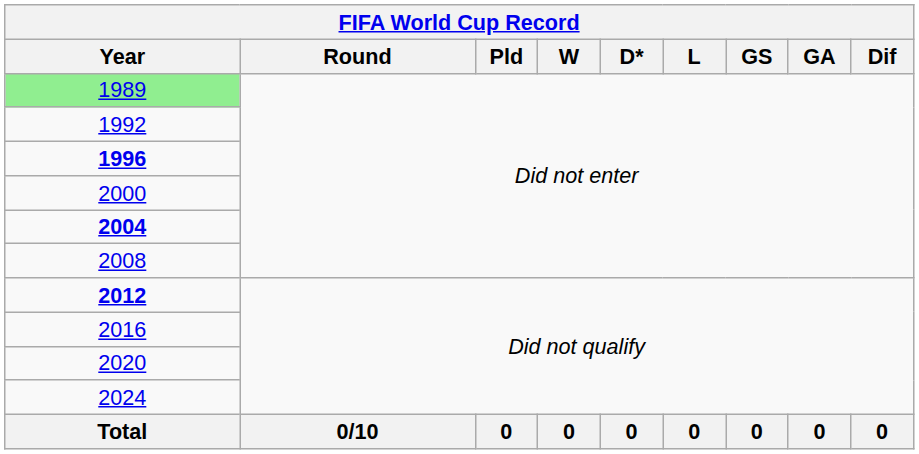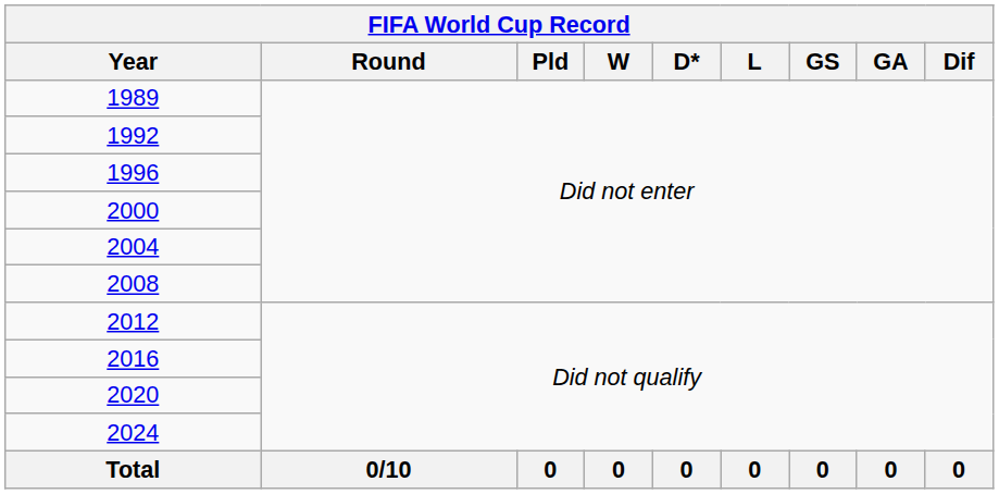1989 | FIFA World Cup Record / Year: lightgreen background -> no background
1996 | FIFA World Cup Record / Year: bold -> normal
2004 | FIFA World Cup Record / Year: bold -> normal
2012 | FIFA World Cup Record / Year: bold -> normal
